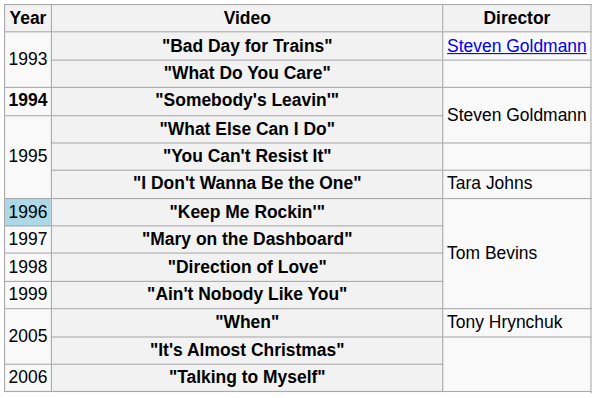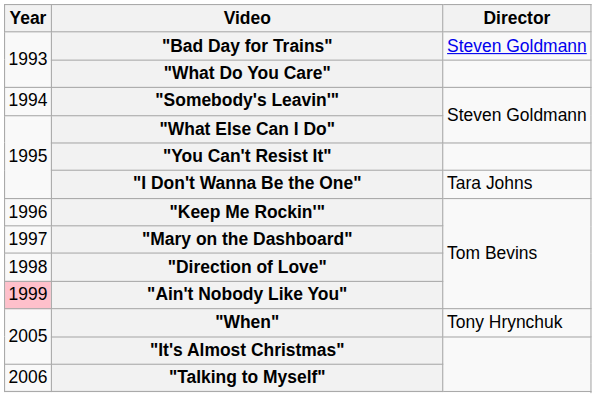"Somebody's Leavin'" | Year: bold -> normal
"Keep Me Rockin'" | Year: lightblue background -> no background
"Ain't Nobody Like You" | Year: no background -> pink background
